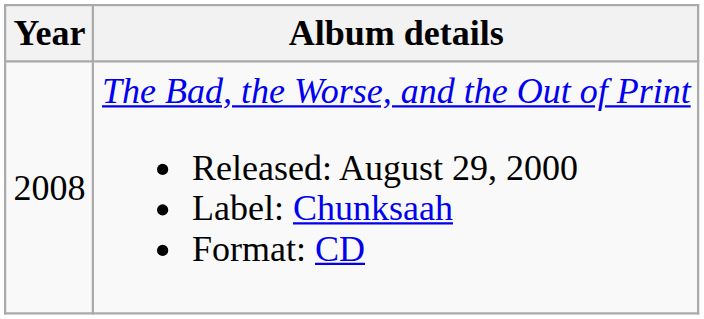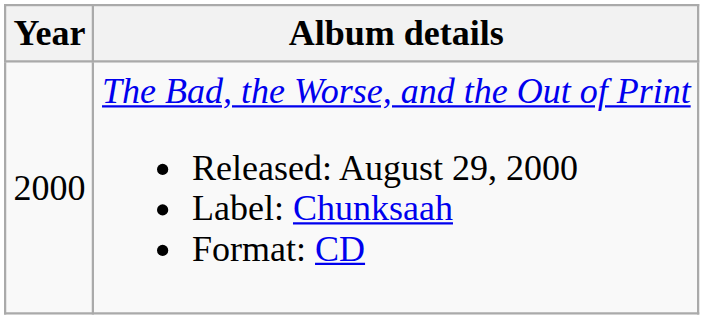row 2 | Year: 2008 -> 2000
